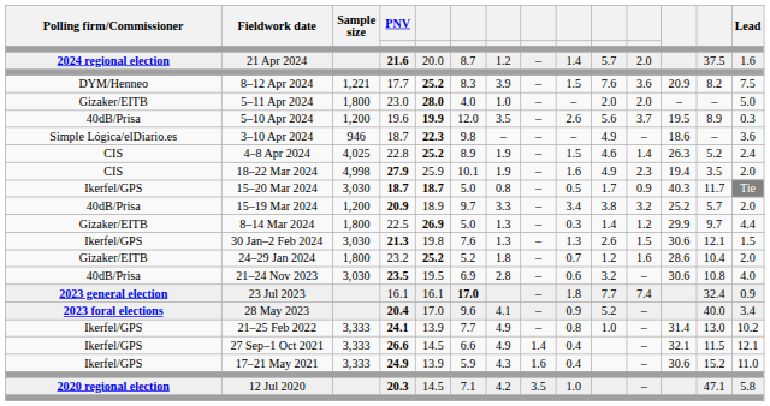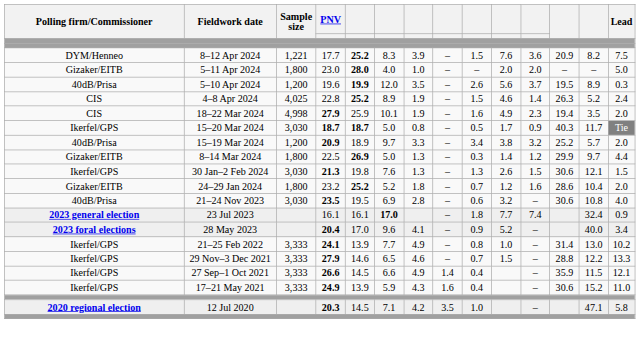- row: 2024 regional election | 21 Apr 2024 | 21.6 | 20.0 | 8.7 | 1.2 | – | 1.4 | 5.7 | 2.0 | 37.5 | 1.6
- row: Simple Lógica/elDiario.es | 3–10 Apr 2024 | 946 | 18.7 | 22.3 | 9.8 | – | – | – | 4.9 | – | 18.6 | – | 3.6
+ row: Ikerfel/GPS | 29 Nov–3 Dec 2021 | 3,333 | 27.9 | 14.6 | 6.5 | 4.6 | – | 0.7 | 1.5 | – | 28.8 | 12.2 | 13.3
27 Sep–1 Oct 2021 | column 12: 32.1 -> 35.9
